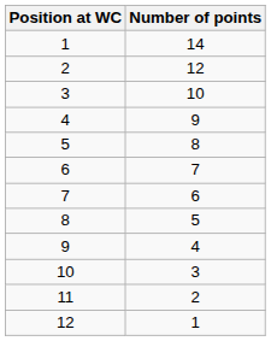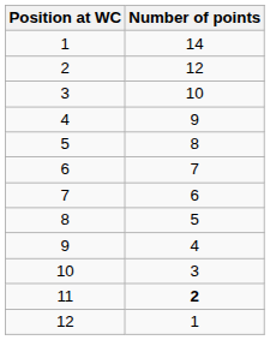11 | Number of points: normal -> bold
